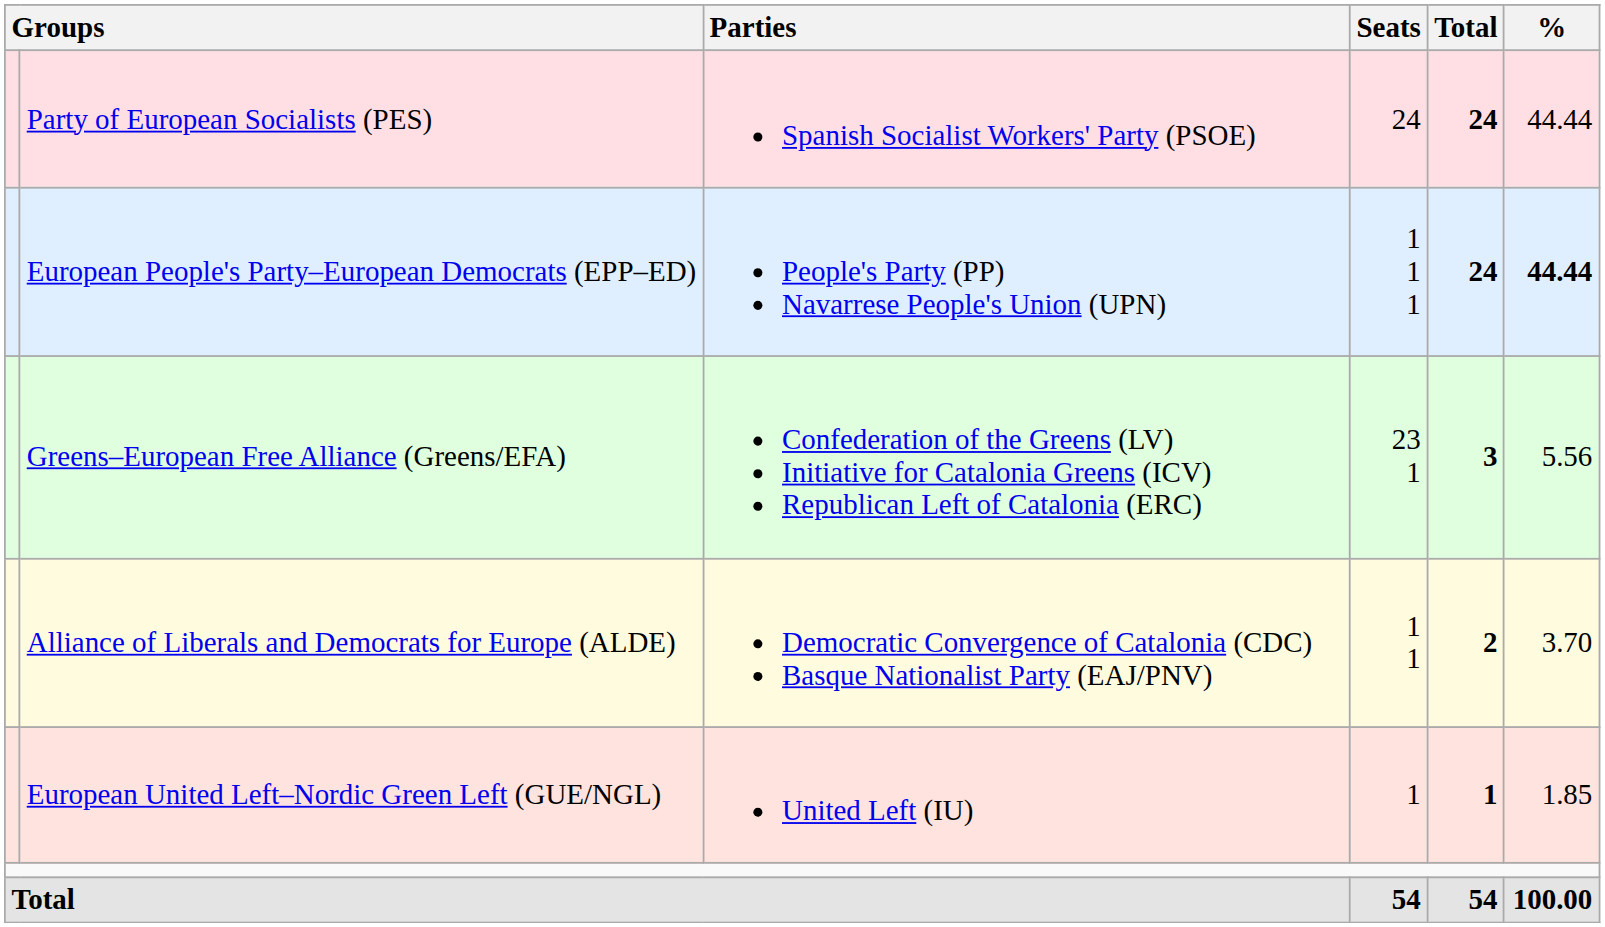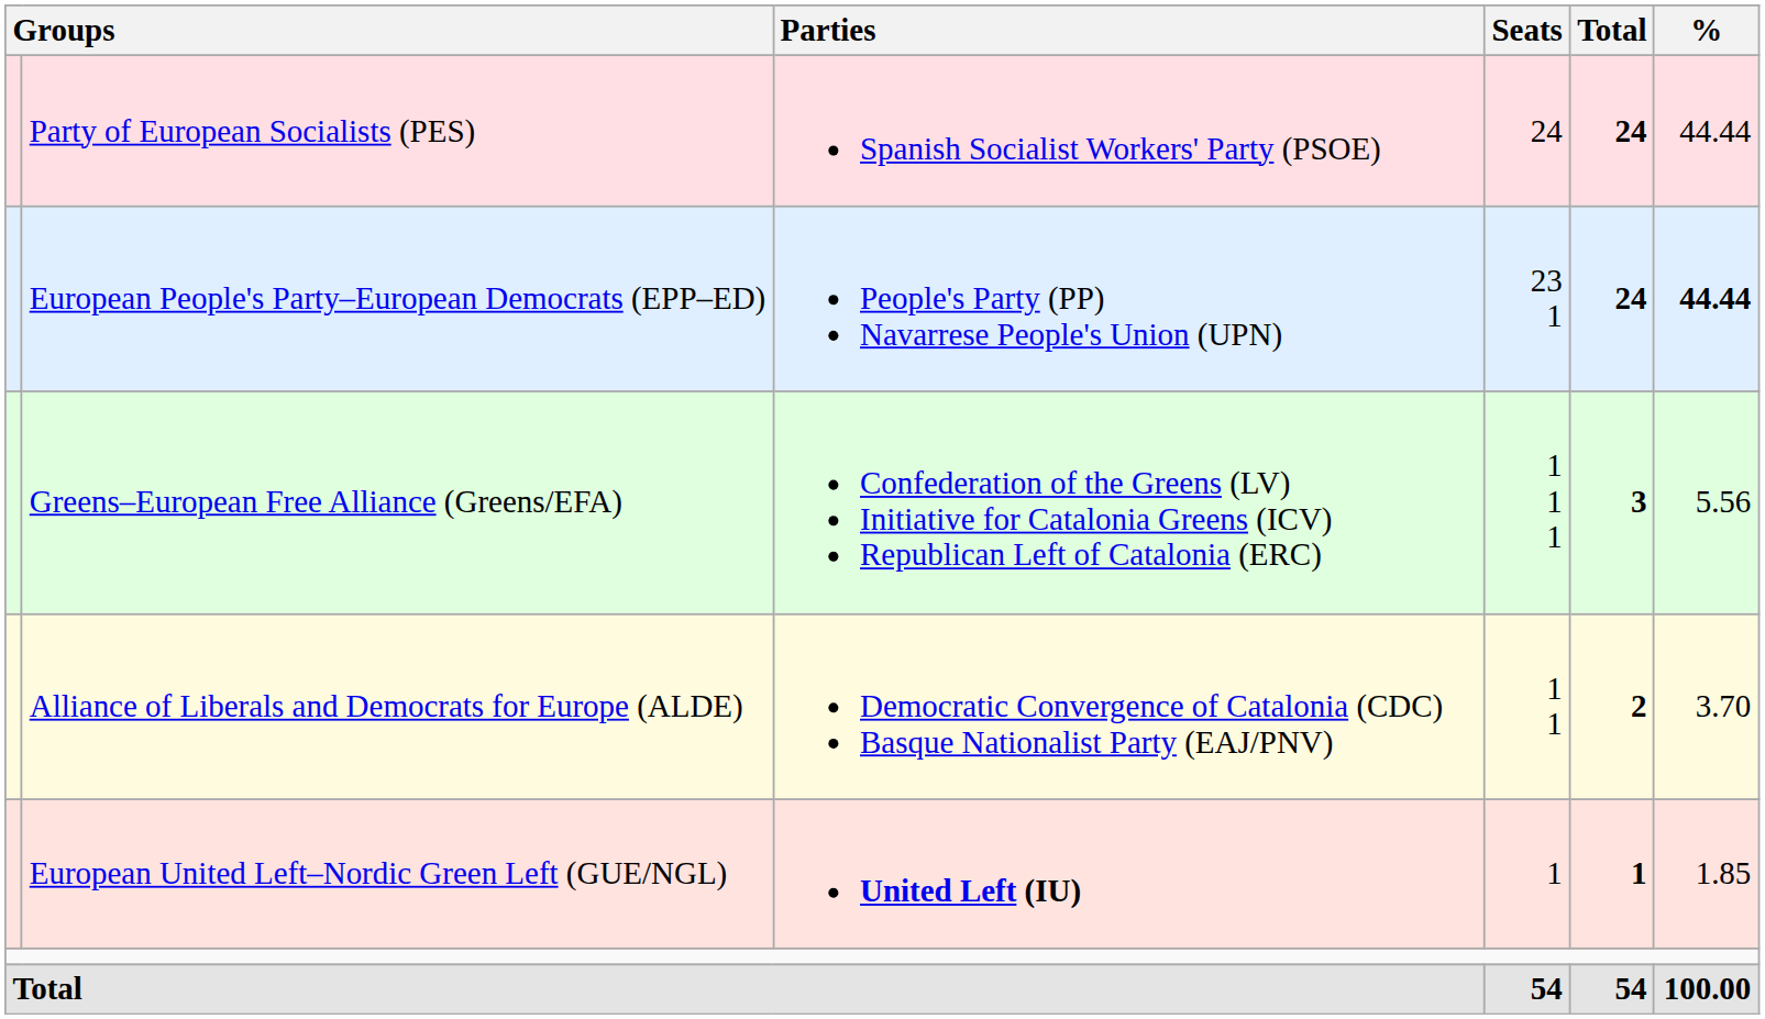European People's Party–European Democrats (EPP–ED) | Seats: 1 1 1 -> 23 1
Greens–European Free Alliance (Greens/EFA) | Seats: 23 1 -> 1 1 1
European United Left–Nordic Green Left (GUE/NGL) | Parties: normal -> bold
